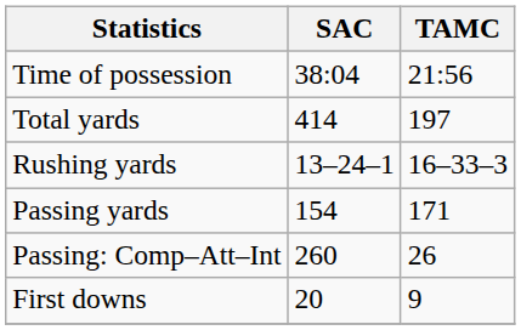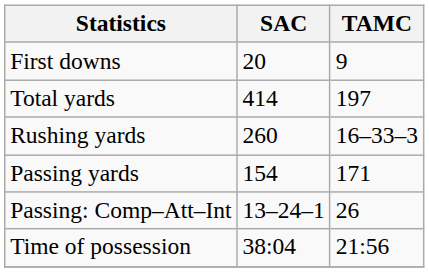rows swapped: First downs <-> Time of possession
Rushing yards | SAC: 13–24–1 -> 260
Passing: Comp–Att–Int | SAC: 260 -> 13–24–1
